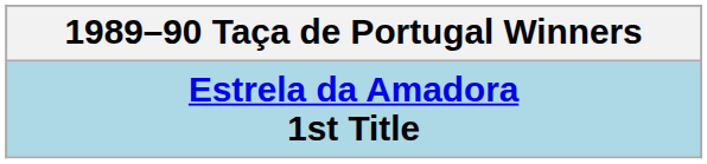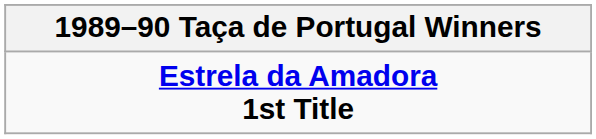row 2 | column 1: lightblue background -> no background
